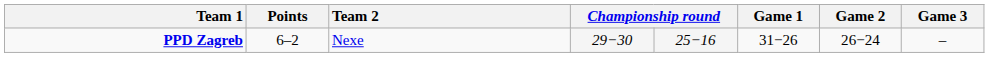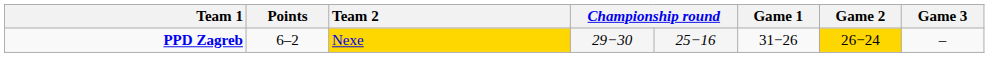PPD Zagreb | Team 2: no background -> gold background
PPD Zagreb | Game 2: no background -> gold background
